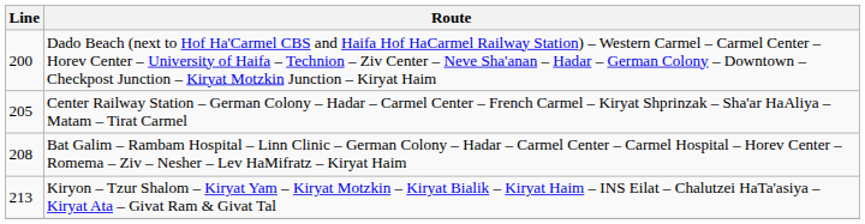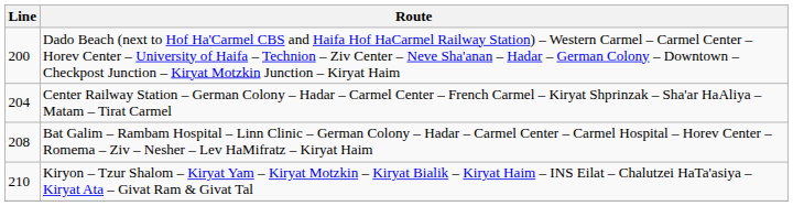row 3 | Line: 205 -> 204
row 5 | Line: 213 -> 210
